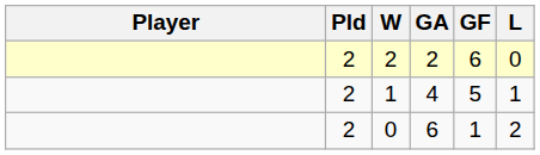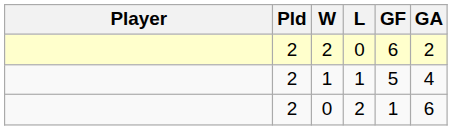columns swapped: L <-> GA
